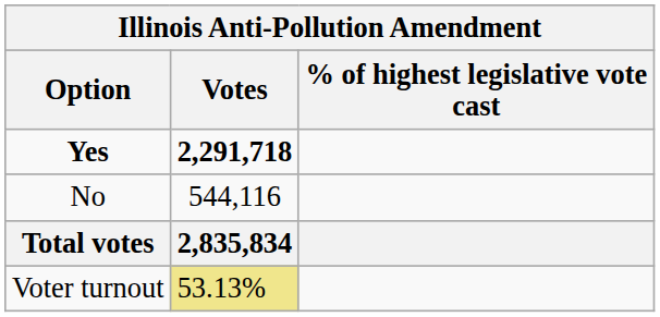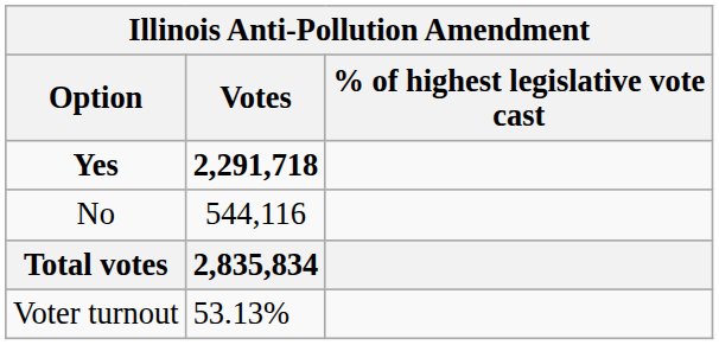Voter turnout | Votes: khaki background -> no background
